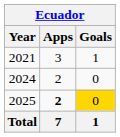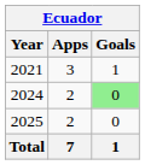2024 | Goals: no background -> lightgreen background
2025 | Apps: bold -> normal
2025 | Goals: gold background -> no background
